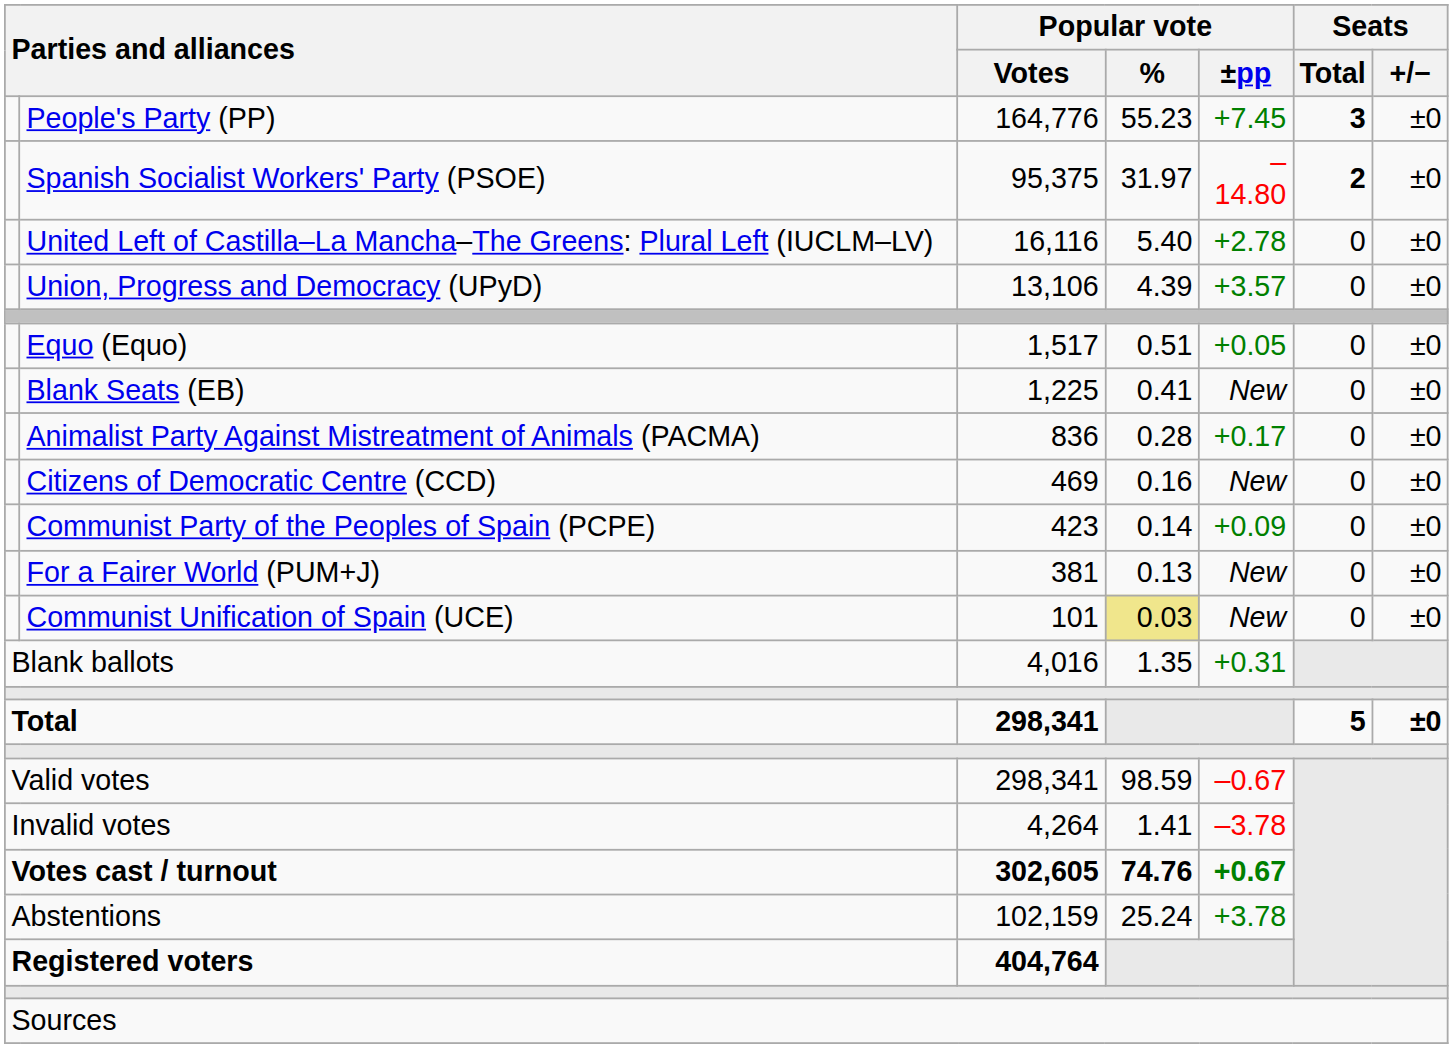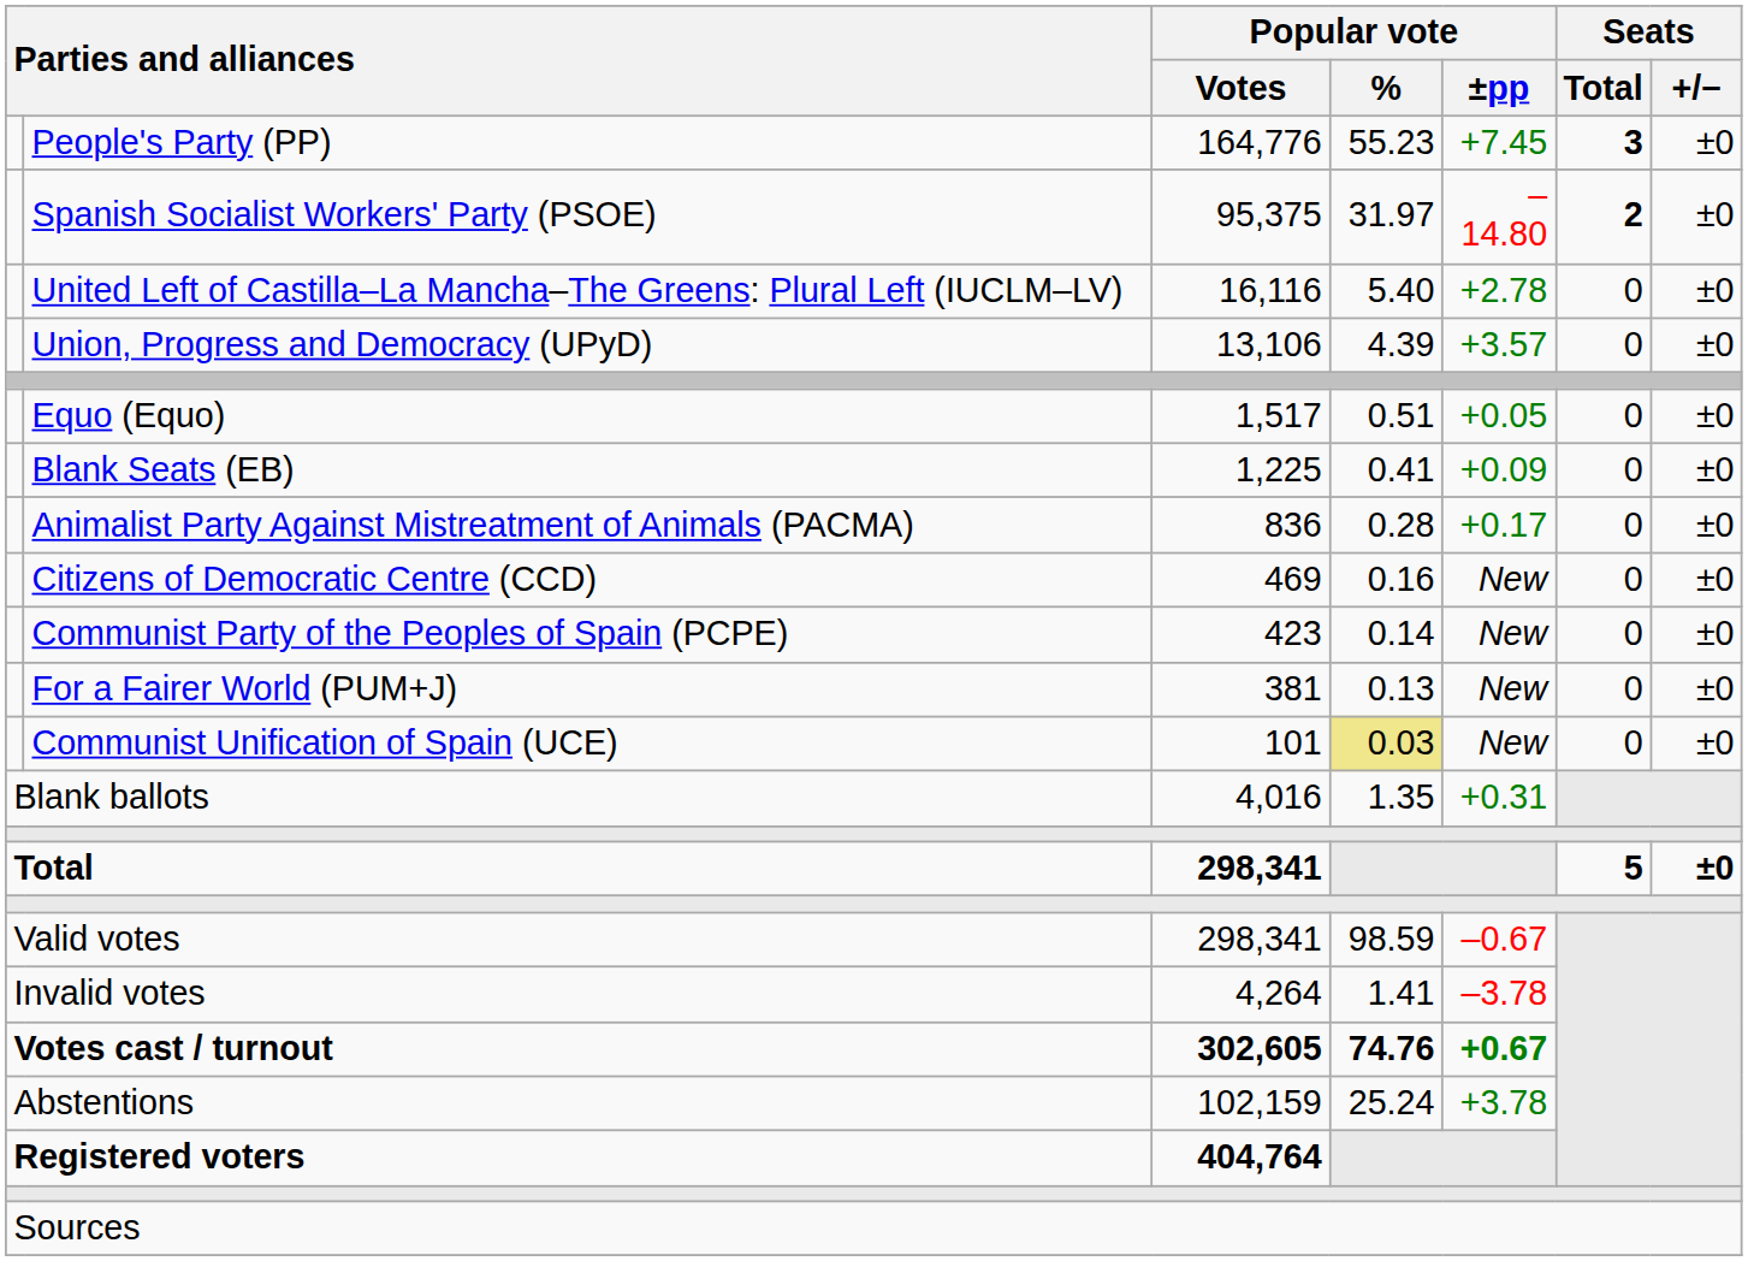Blank Seats (EB) | Popular vote / ±pp: New -> +0.09
Communist Party of the Peoples of Spain (PCPE) | Popular vote / ±pp: +0.09 -> New
